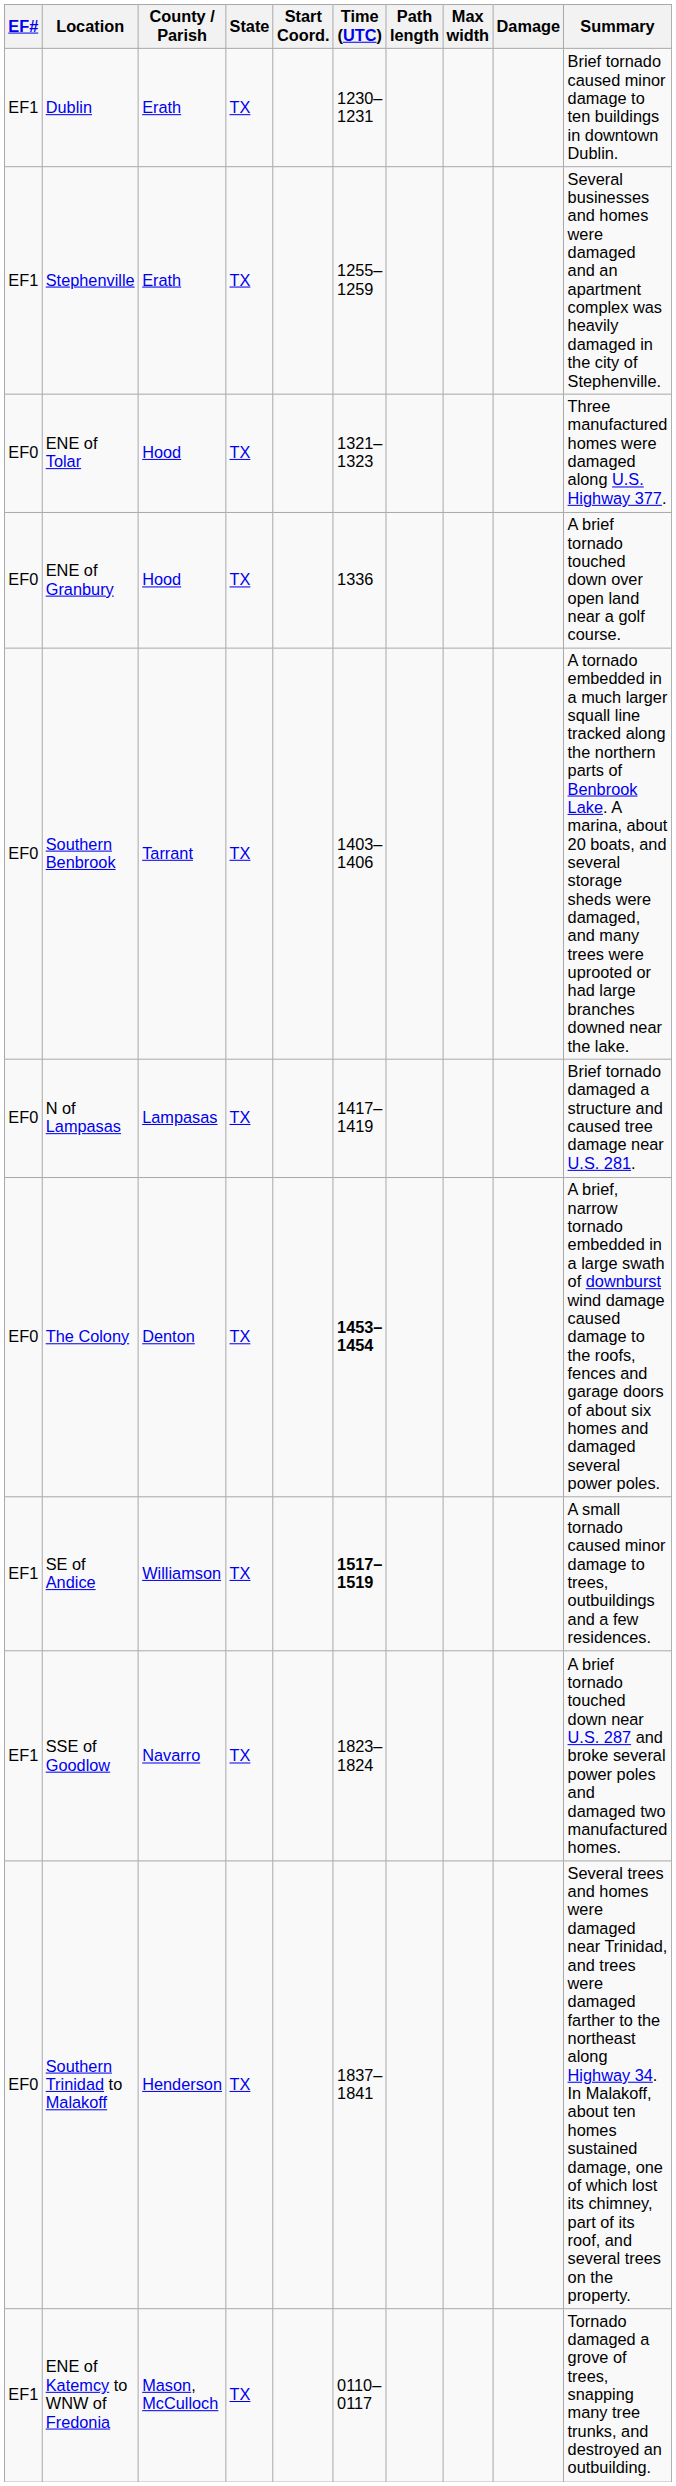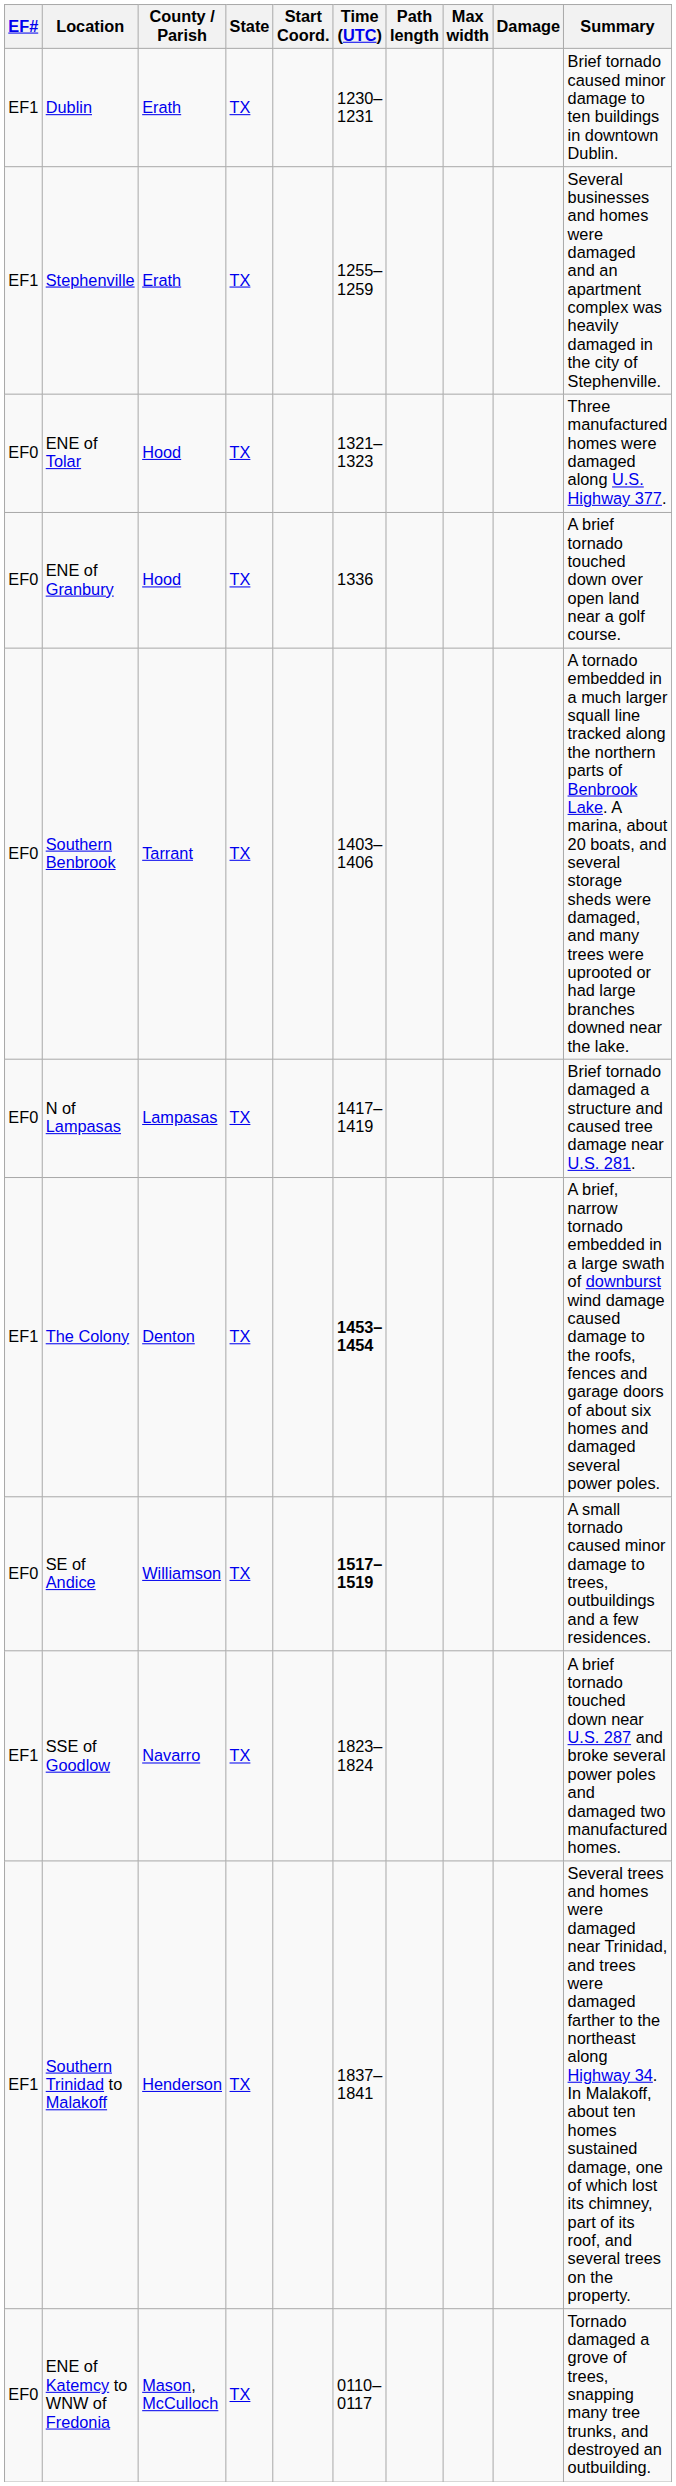The Colony | EF#: EF0 -> EF1
SE of Andice | EF#: EF1 -> EF0
Southern Trinidad to Malakoff | EF#: EF0 -> EF1
ENE of Katemcy to WNW of Fredonia | EF#: EF1 -> EF0
